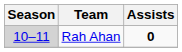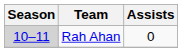Rah Ahan | Assists: bold -> normal
